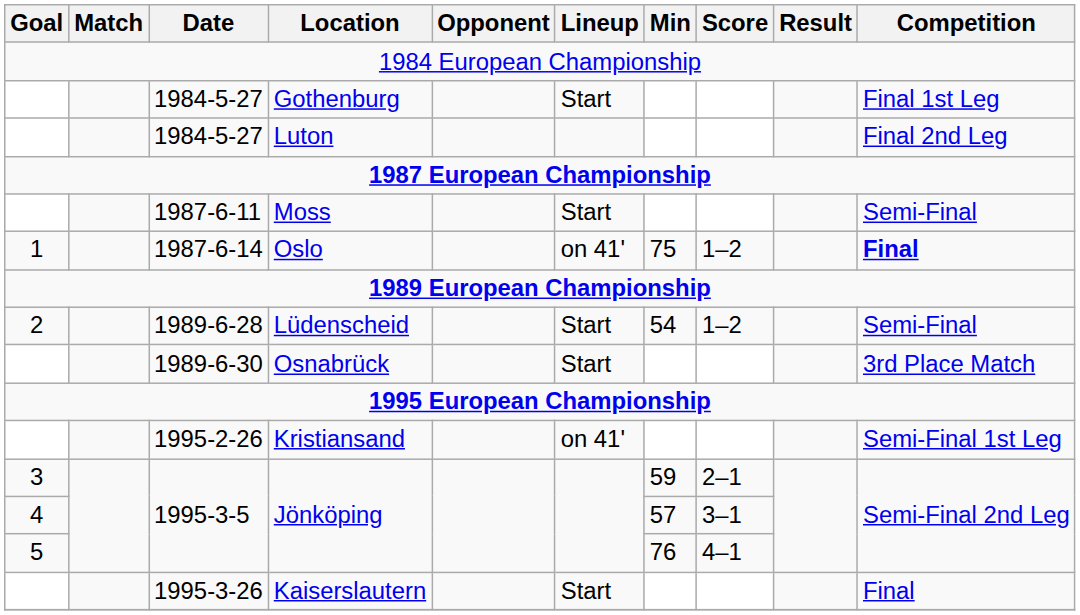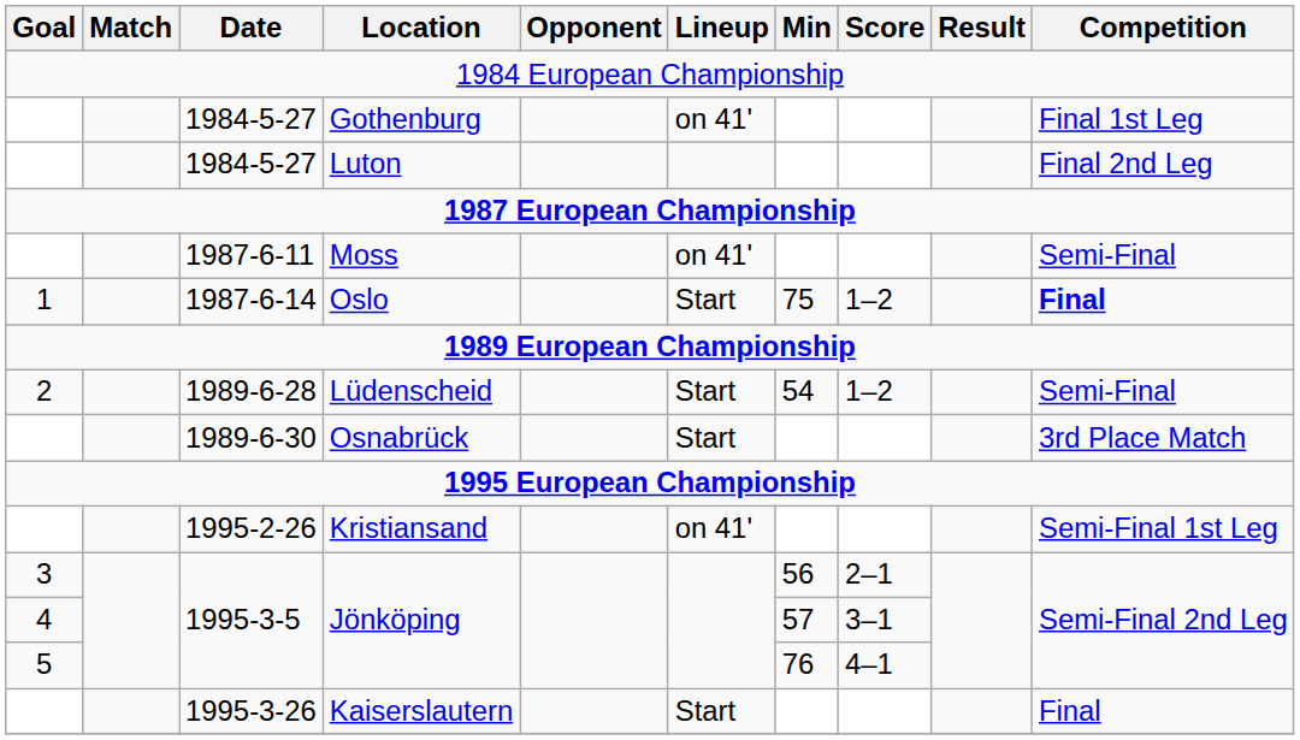Gothenburg | Lineup: Start -> on 41'
Moss | Lineup: Start -> on 41'
Oslo | Lineup: on 41' -> Start
3 / Jönköping | Min: 59 -> 56
